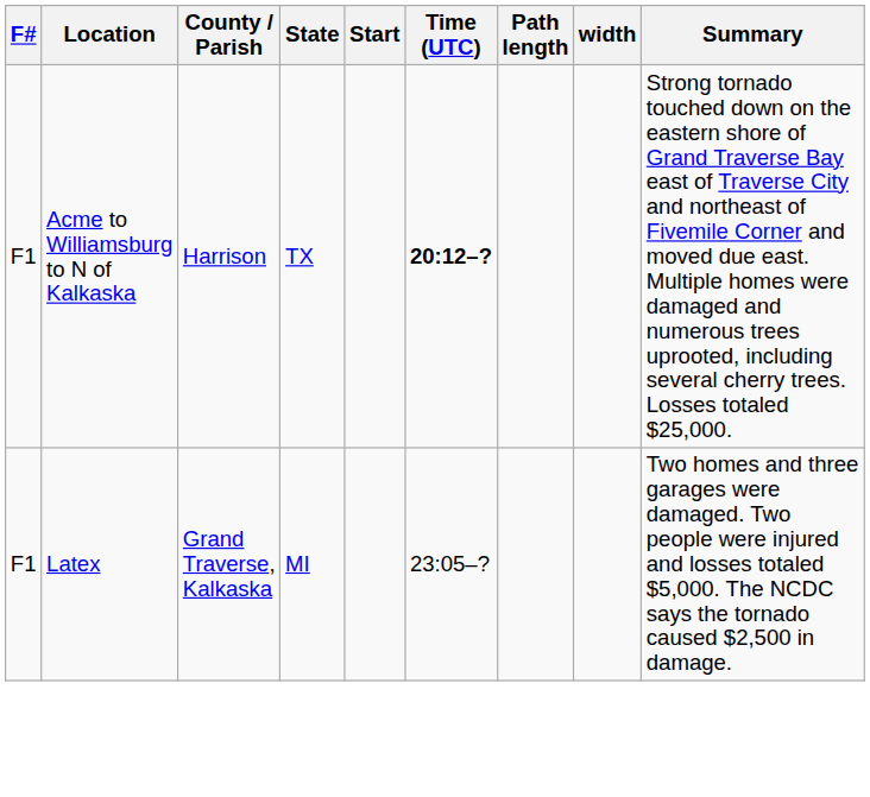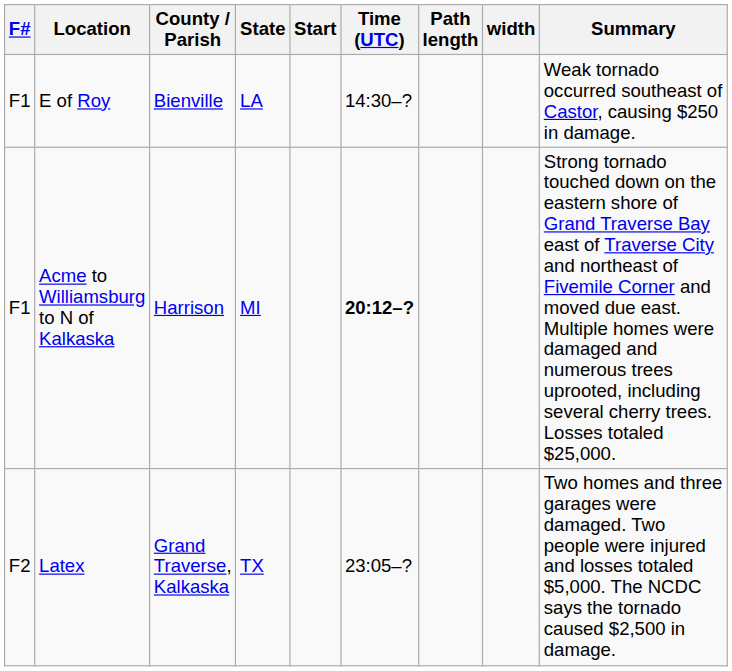+ row: F1 | E of Roy | Bienville | LA | 14:30–? | Weak tornado occurred southeast of Castor, causing $250 in damage.
Acme to Williamsburg to N of Kalkaska | State: TX -> MI
Latex | F#: F1 -> F2
Latex | State: MI -> TX
